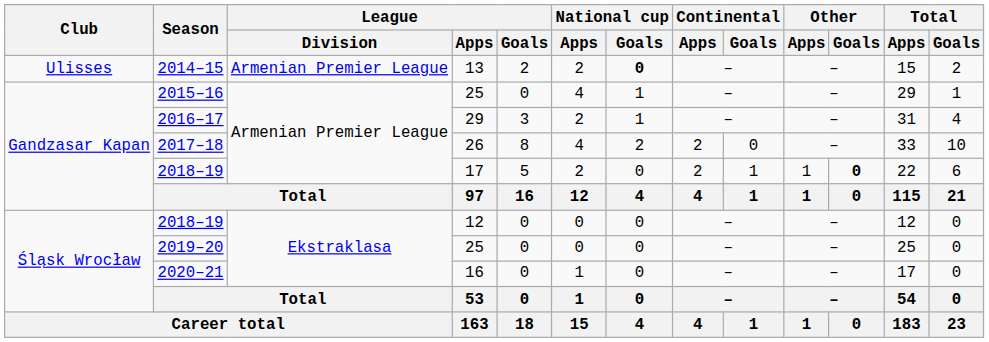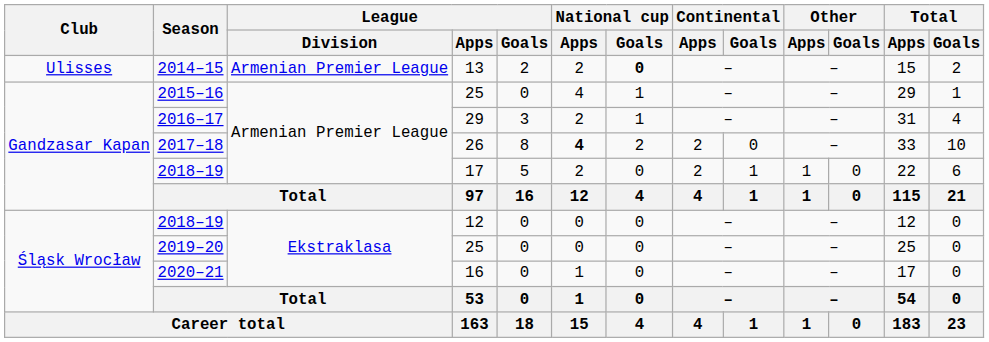2017–18 | National cup / Apps: normal -> bold
2018–19 / 17 | Other / Goals: bold -> normal
